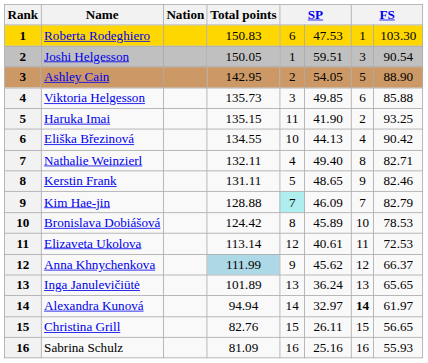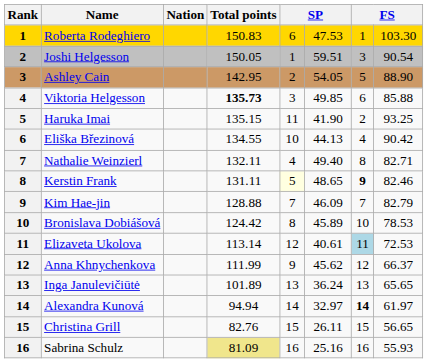Viktoria Helgesson | Total points: normal -> bold
Kerstin Frank | column 5: no background -> lightyellow background
Kerstin Frank | column 7: normal -> bold
Kim Hae-jin | column 5: paleturquoise background -> no background
Elizaveta Ukolova | column 7: no background -> lightblue background
Anna Khnychenkova | Total points: lightblue background -> no background
Sabrina Schulz | Total points: no background -> khaki background
